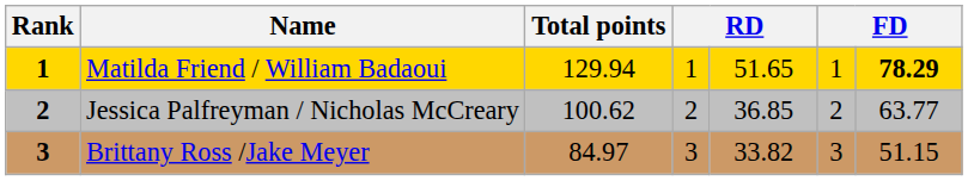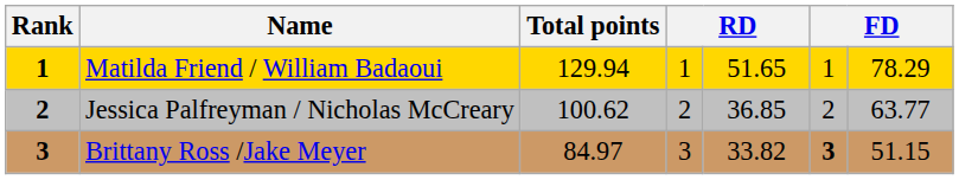Matilda Friend / William Badaoui | column 7: bold -> normal
Brittany Ross /Jake Meyer | column 6: normal -> bold
